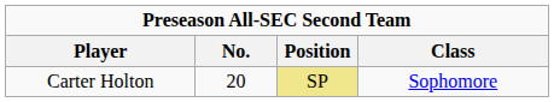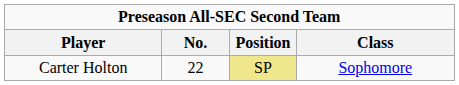Carter Holton | No.: 20 -> 22
